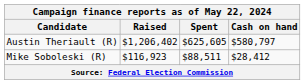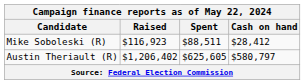rows swapped: Mike Soboleski (R) <-> Austin Theriault (R)
